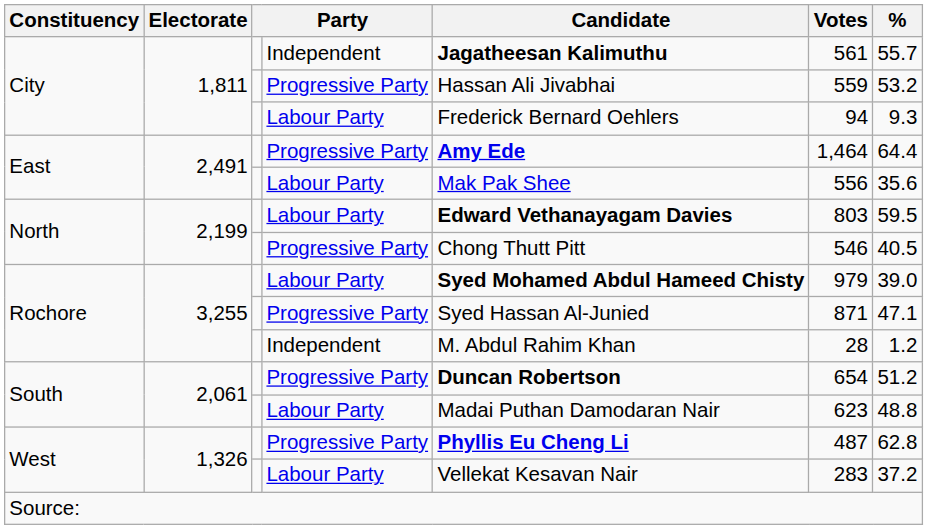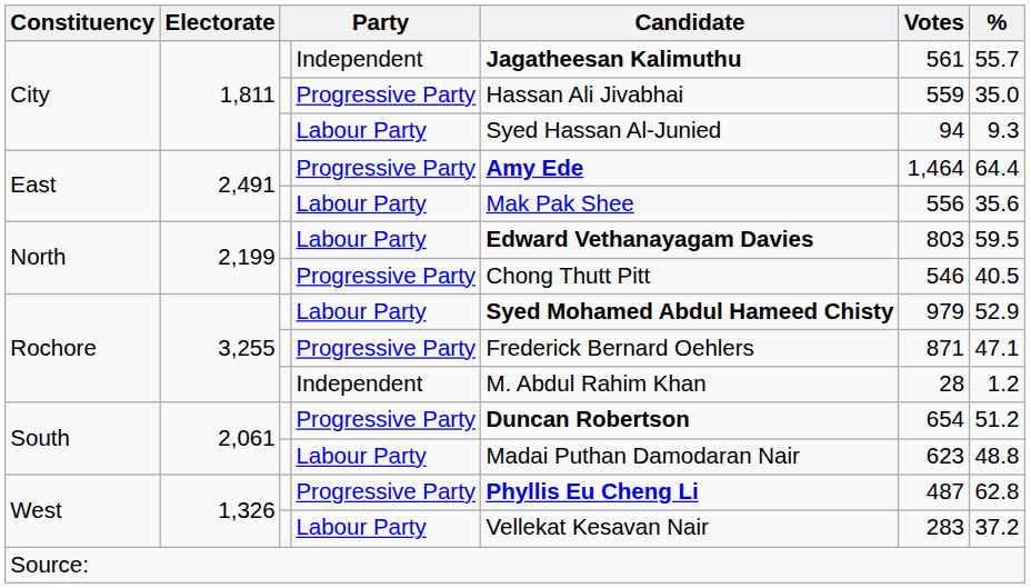City / Progressive Party | %: 53.2 -> 35.0
City / Labour Party | Candidate: Frederick Bernard Oehlers -> Syed Hassan Al-Junied
Rochore / Labour Party | %: 39.0 -> 52.9
Rochore / Progressive Party | Candidate: Syed Hassan Al-Junied -> Frederick Bernard Oehlers
